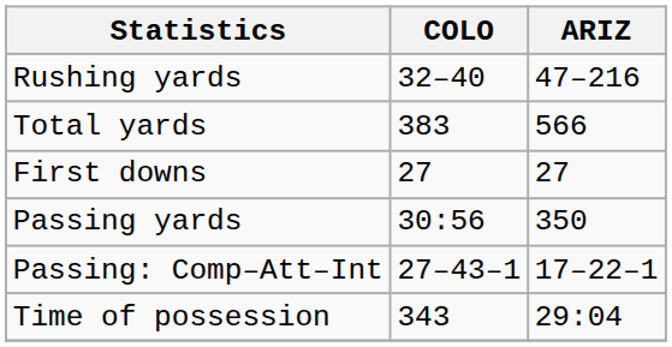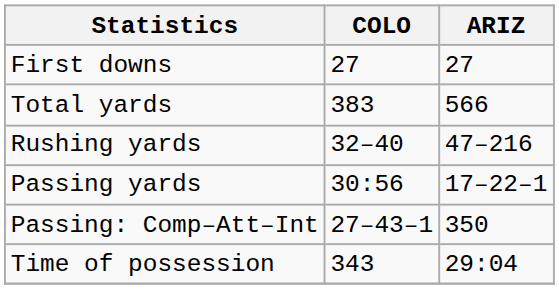rows swapped: First downs <-> Rushing yards
Passing yards | ARIZ: 350 -> 17–22–1
Passing: Comp–Att–Int | ARIZ: 17–22–1 -> 350
